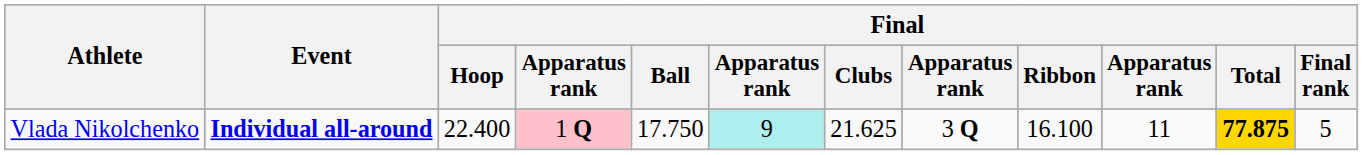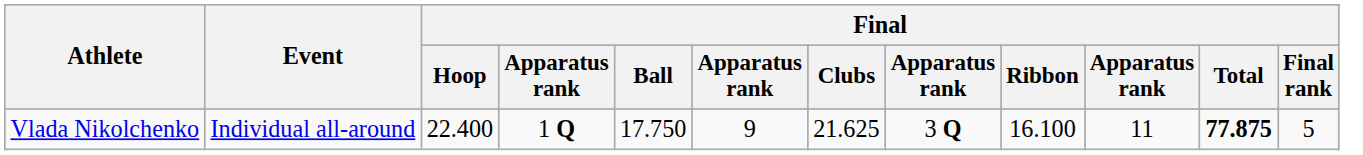row 3 | Event: bold -> normal
row 3 | column 4: pink background -> no background
row 3 | column 6: paleturquoise background -> no background
row 3 | Final / Total: gold background -> no background
